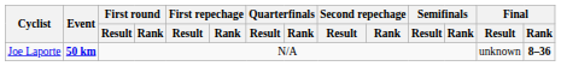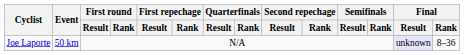Joe Laporte | Event: bold -> normal
Joe Laporte | Final / Result: no background -> lavender background
Joe Laporte | Final / Rank: bold -> normal
